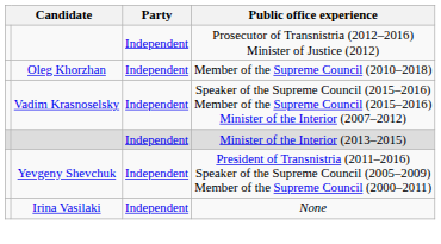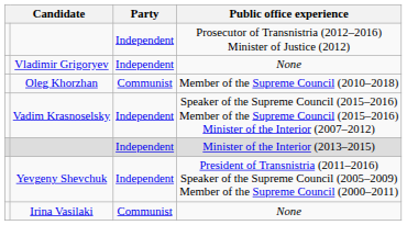+ row: Vladimir Grigoryev | Independent | None
Oleg Khorzhan | Party: Independent -> Communist
Irina Vasilaki | Party: Independent -> Communist
